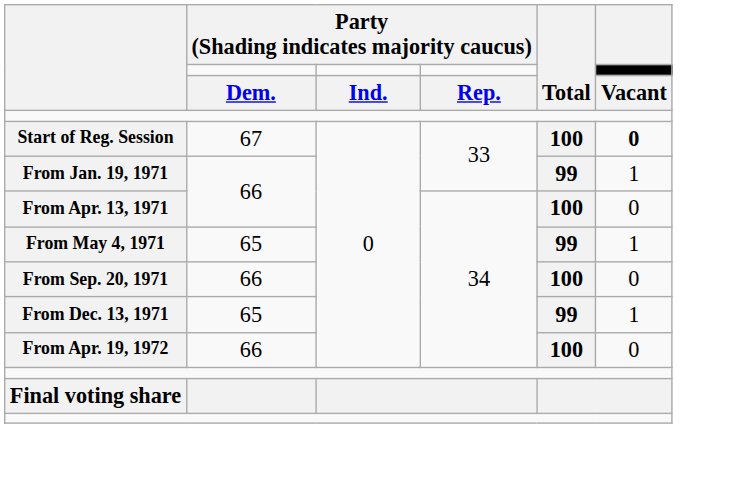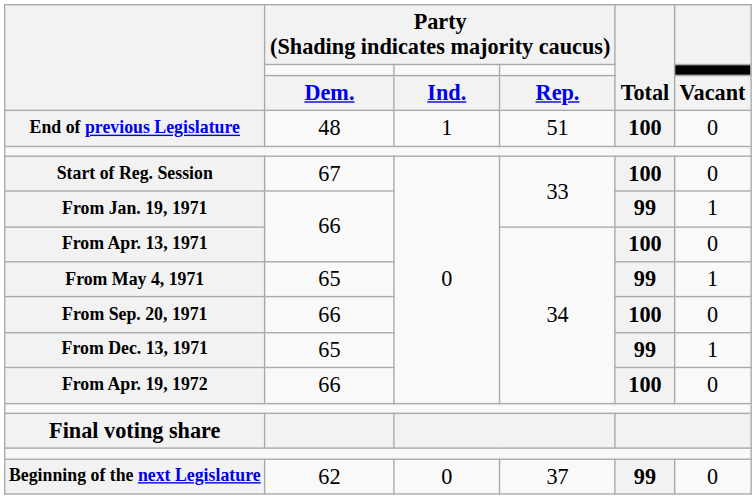+ row: End of previous Legislature | 48 | 1 | 51 | 100 | 0
Start of Reg. Session | column 6: bold -> normal
+ row: Beginning of the next Legislature | 62 | 0 | 37 | 99 | 0
